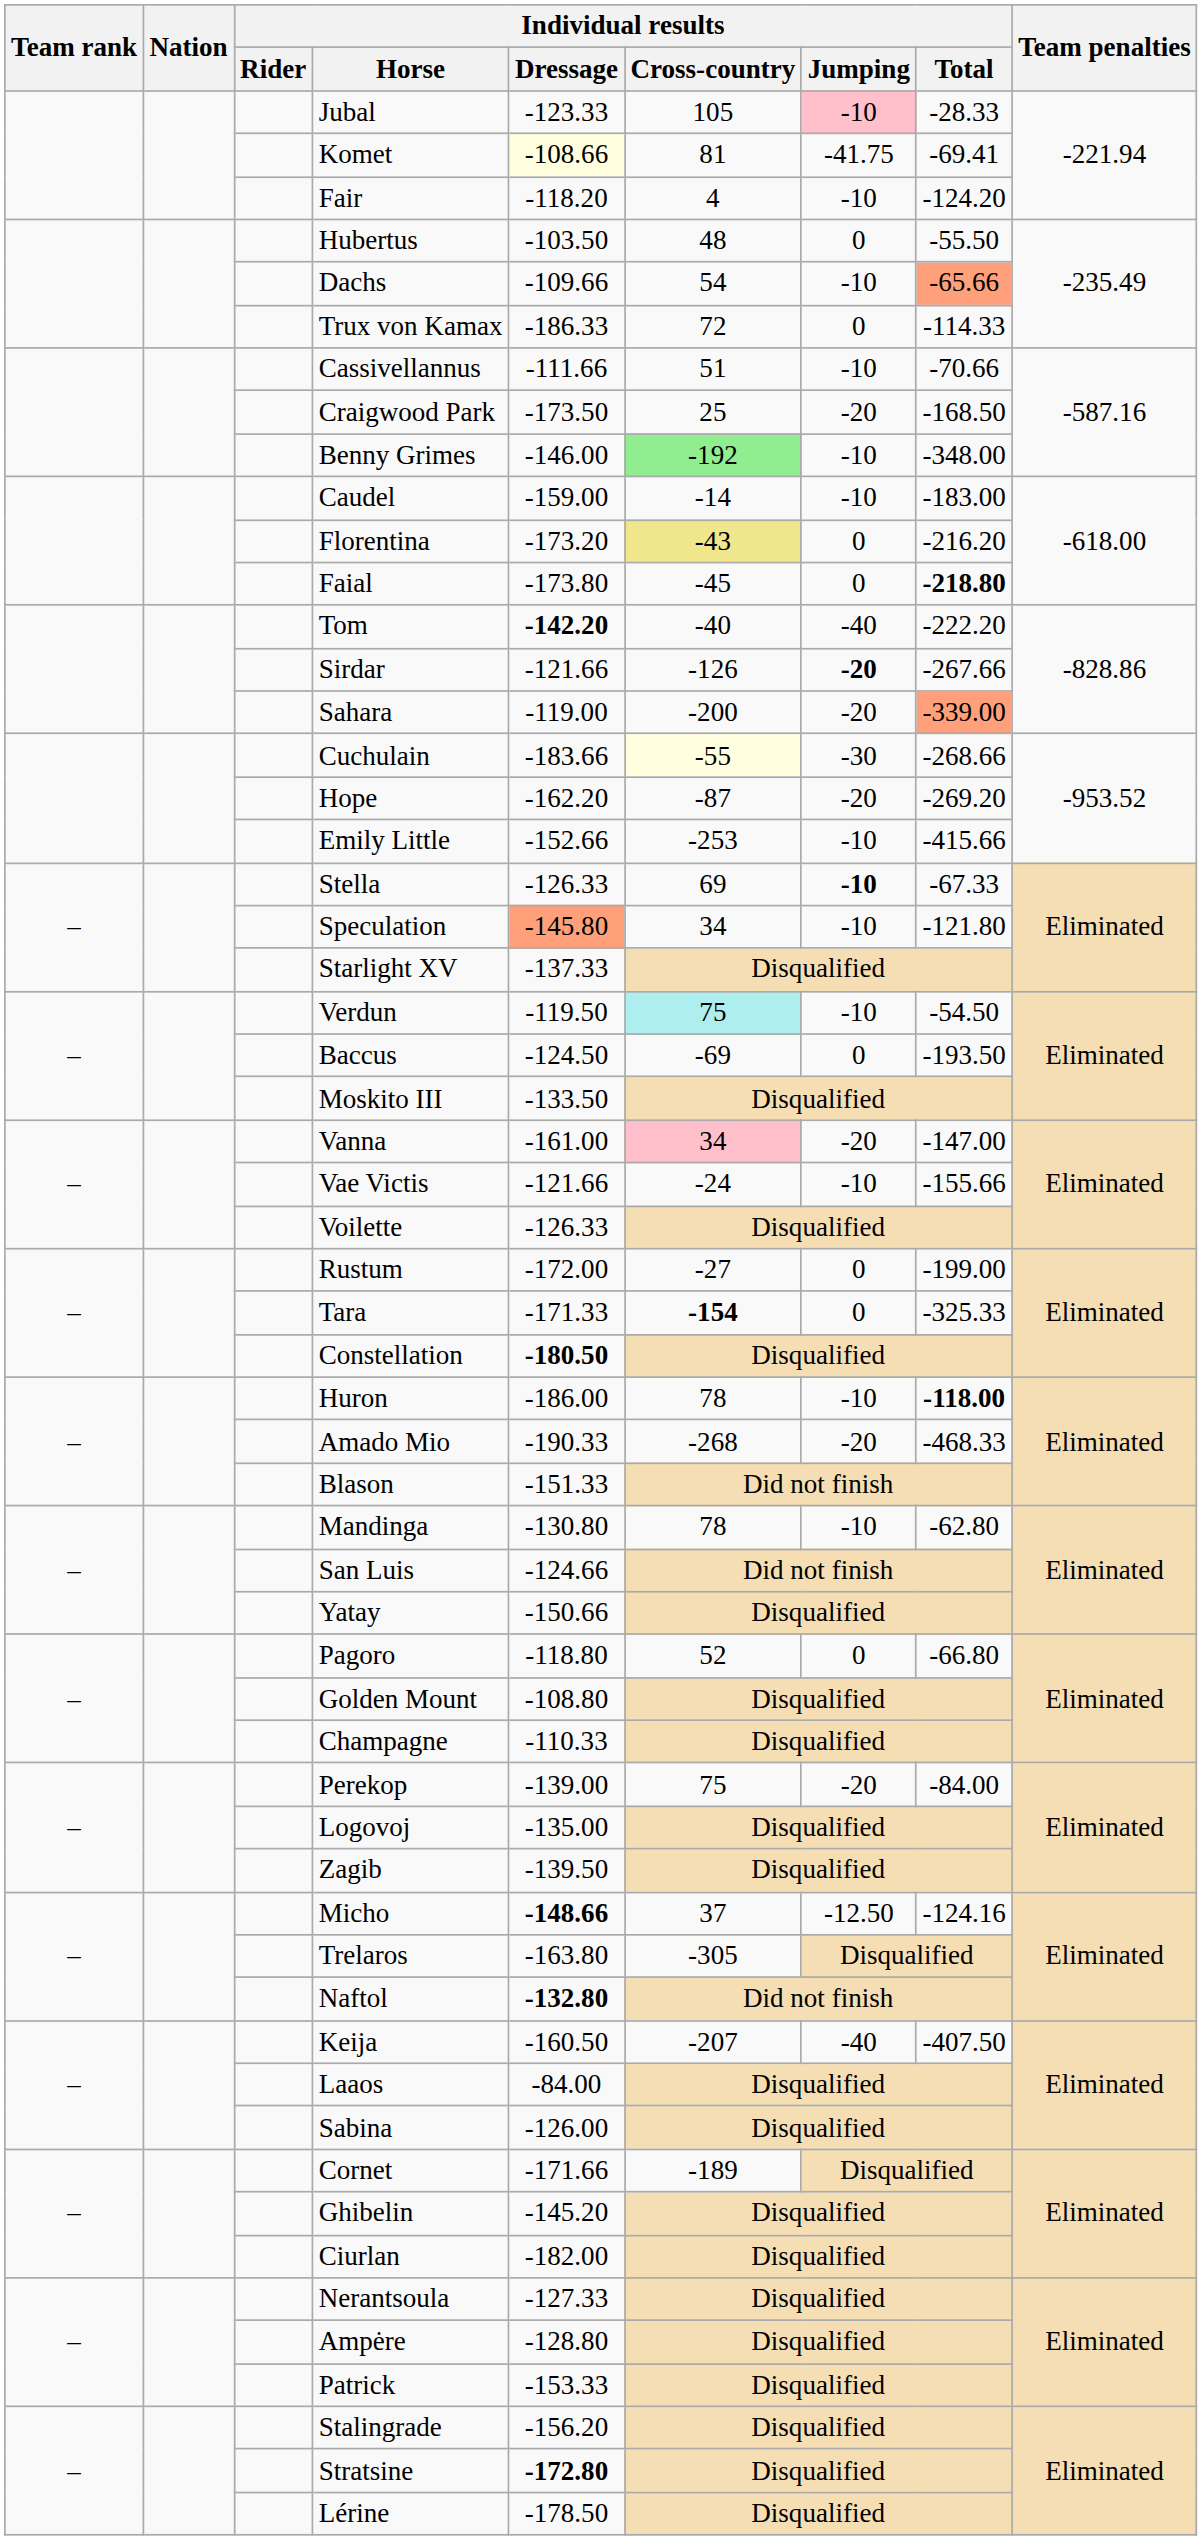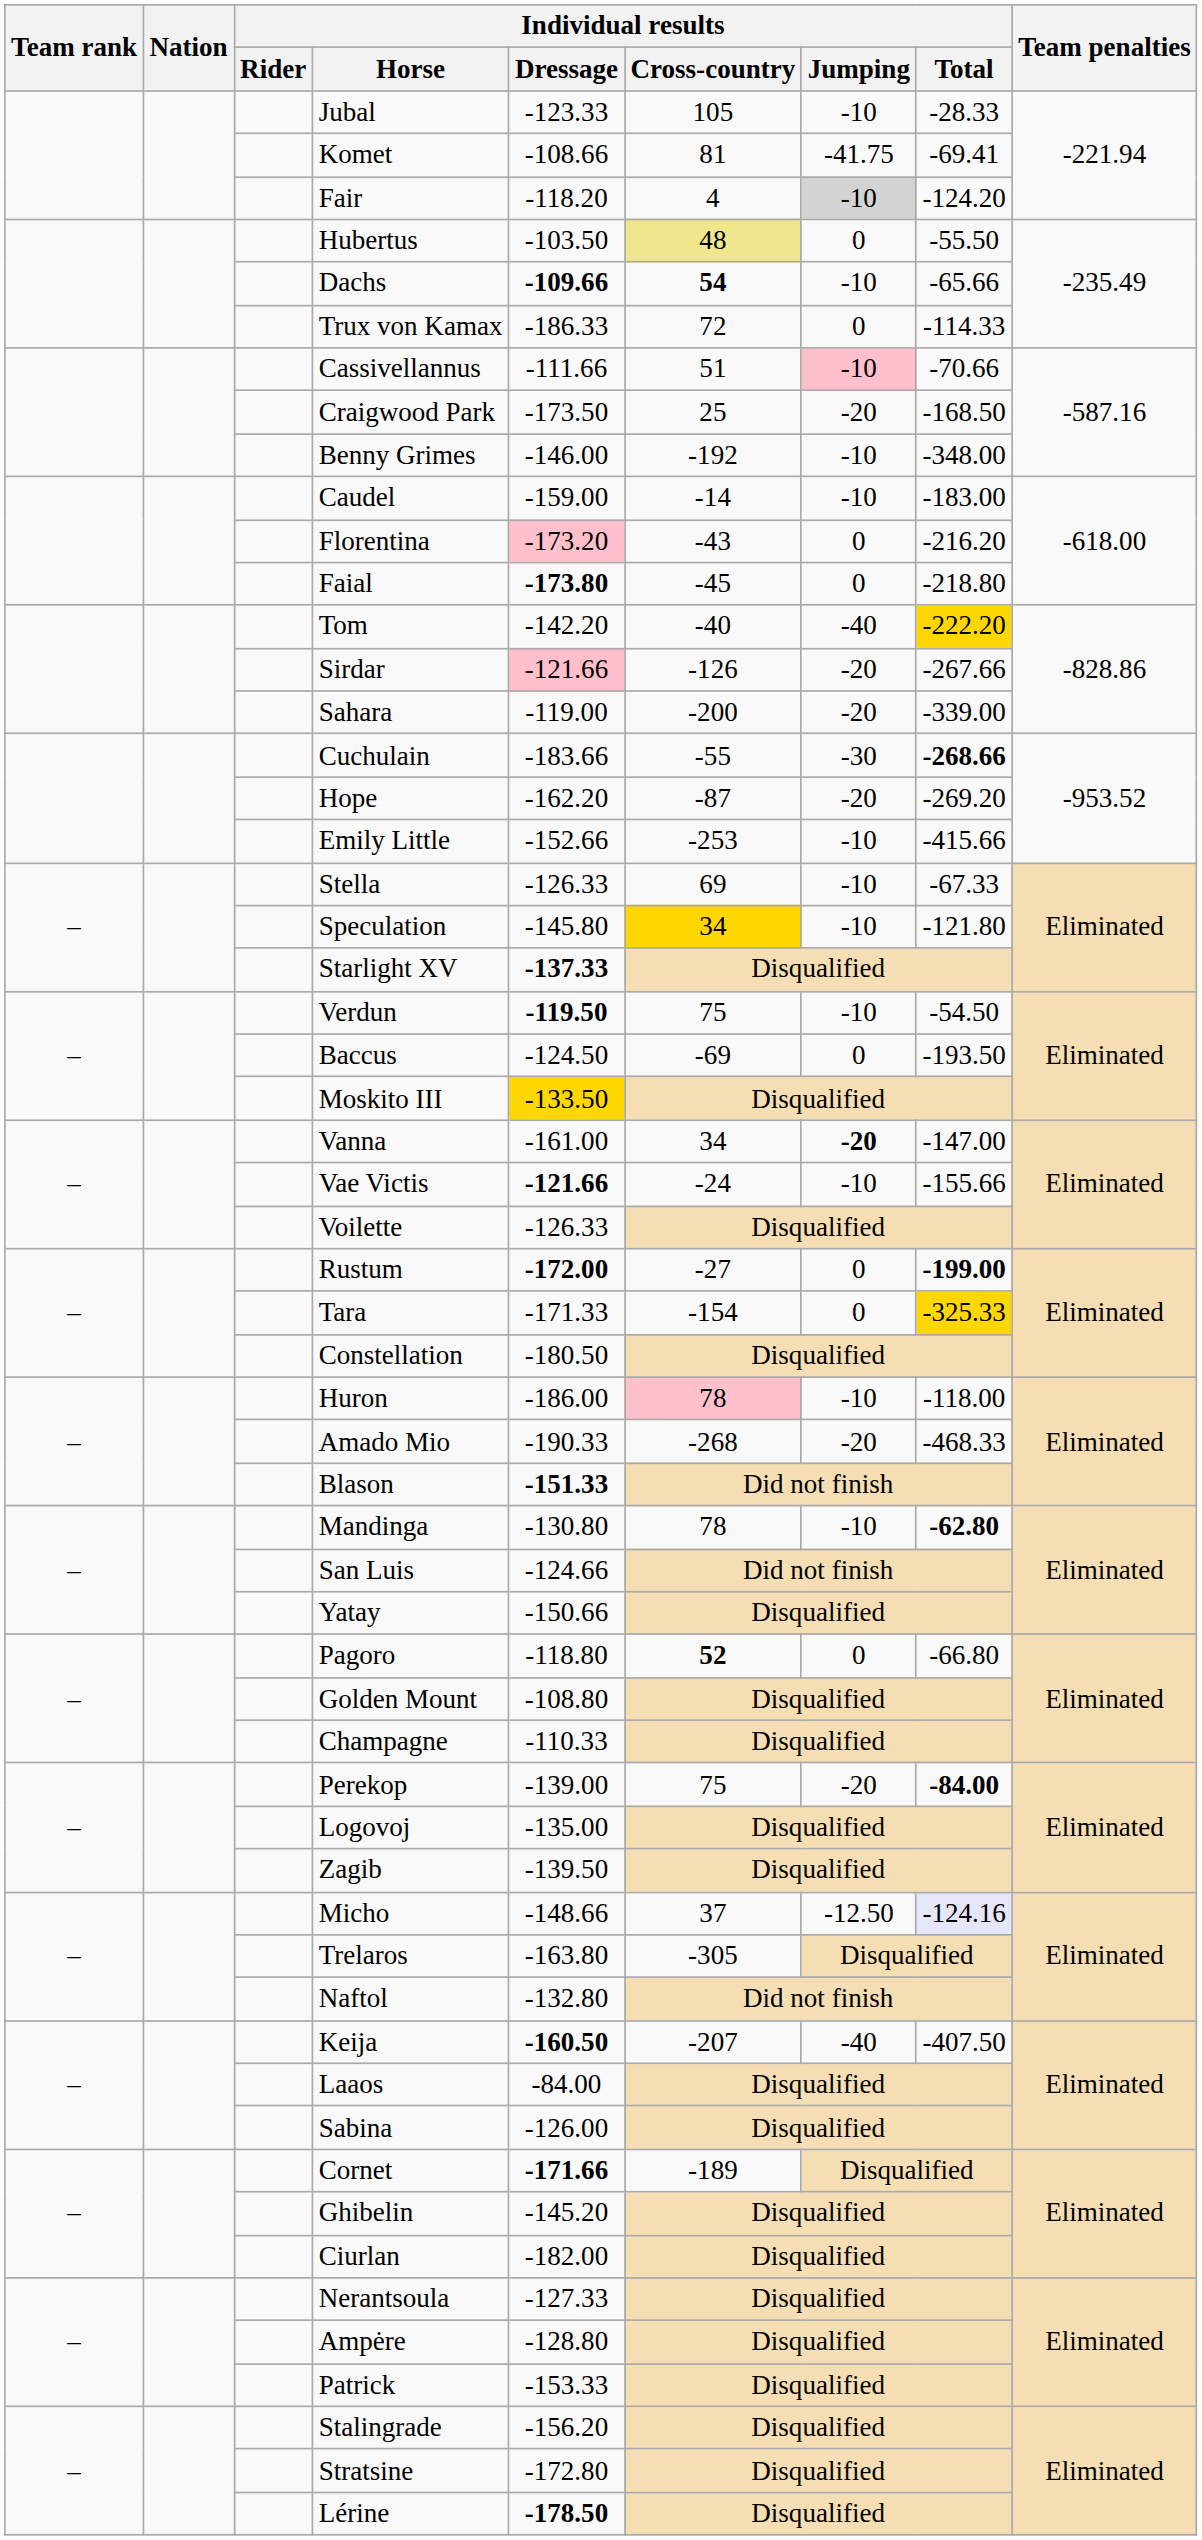Jubal | Individual results / Jumping: pink background -> no background
Komet | Individual results / Dressage: lightyellow background -> no background
Fair | Individual results / Jumping: no background -> lightgrey background
Hubertus | Individual results / Cross-country: no background -> khaki background
Dachs | Individual results / Dressage: normal -> bold
Dachs | Individual results / Cross-country: normal -> bold
Dachs | Individual results / Total: lightsalmon background -> no background
Cassivellannus | Individual results / Jumping: no background -> pink background
Benny Grimes | Individual results / Cross-country: lightgreen background -> no background
Florentina | Individual results / Dressage: no background -> pink background
Florentina | Individual results / Cross-country: khaki background -> no background
Faial | Individual results / Dressage: normal -> bold
Faial | Individual results / Total: bold -> normal
Tom | Individual results / Dressage: bold -> normal
Tom | Individual results / Total: no background -> gold background
Sirdar | Individual results / Dressage: no background -> pink background
Sirdar | Individual results / Jumping: bold -> normal
Sahara | Individual results / Total: lightsalmon background -> no background
Cuchulain | Individual results / Cross-country: lightyellow background -> no background
Cuchulain | Individual results / Total: normal -> bold
Stella | Individual results / Jumping: bold -> normal
Speculation | Individual results / Dressage: lightsalmon background -> no background
Speculation | Individual results / Cross-country: no background -> gold background
Starlight XV | Individual results / Dressage: normal -> bold
Verdun | Individual results / Dressage: normal -> bold
Verdun | Individual results / Cross-country: paleturquoise background -> no background
Moskito III | Individual results / Dressage: no background -> gold background
Vanna | Individual results / Cross-country: pink background -> no background
Vanna | Individual results / Jumping: normal -> bold
Vae Victis | Individual results / Dressage: normal -> bold
Rustum | Individual results / Dressage: normal -> bold
Rustum | Individual results / Total: normal -> bold
Tara | Individual results / Cross-country: bold -> normal
Tara | Individual results / Total: no background -> gold background
Constellation | Individual results / Dressage: bold -> normal
Huron | Individual results / Cross-country: no background -> pink background
Huron | Individual results / Total: bold -> normal
Blason | Individual results / Dressage: normal -> bold
Mandinga | Individual results / Total: normal -> bold
Pagoro | Individual results / Cross-country: normal -> bold
Perekop | Individual results / Total: normal -> bold
Micho | Individual results / Dressage: bold -> normal
Micho | Individual results / Total: no background -> lavender background
Naftol | Individual results / Dressage: bold -> normal
Keija | Individual results / Dressage: normal -> bold
Cornet | Individual results / Dressage: normal -> bold
Stratsine | Individual results / Dressage: bold -> normal
Lérine | Individual results / Dressage: normal -> bold
